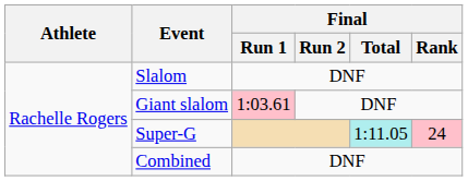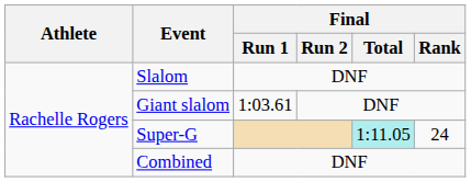Giant slalom | Final / Run 1: pink background -> no background
Super-G | Final / Rank: pink background -> no background
